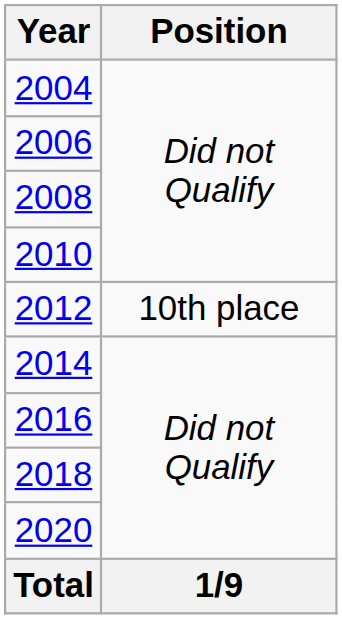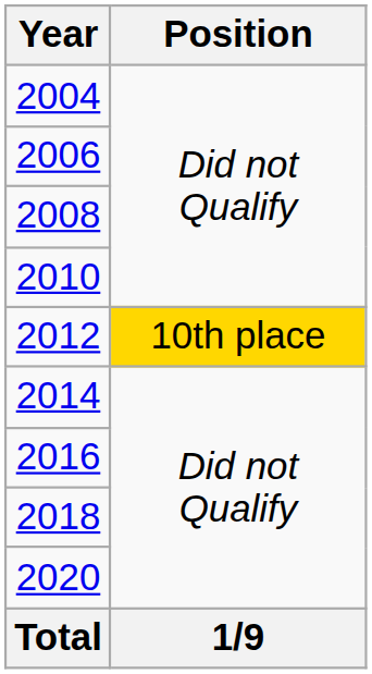2012 | Position: no background -> gold background
